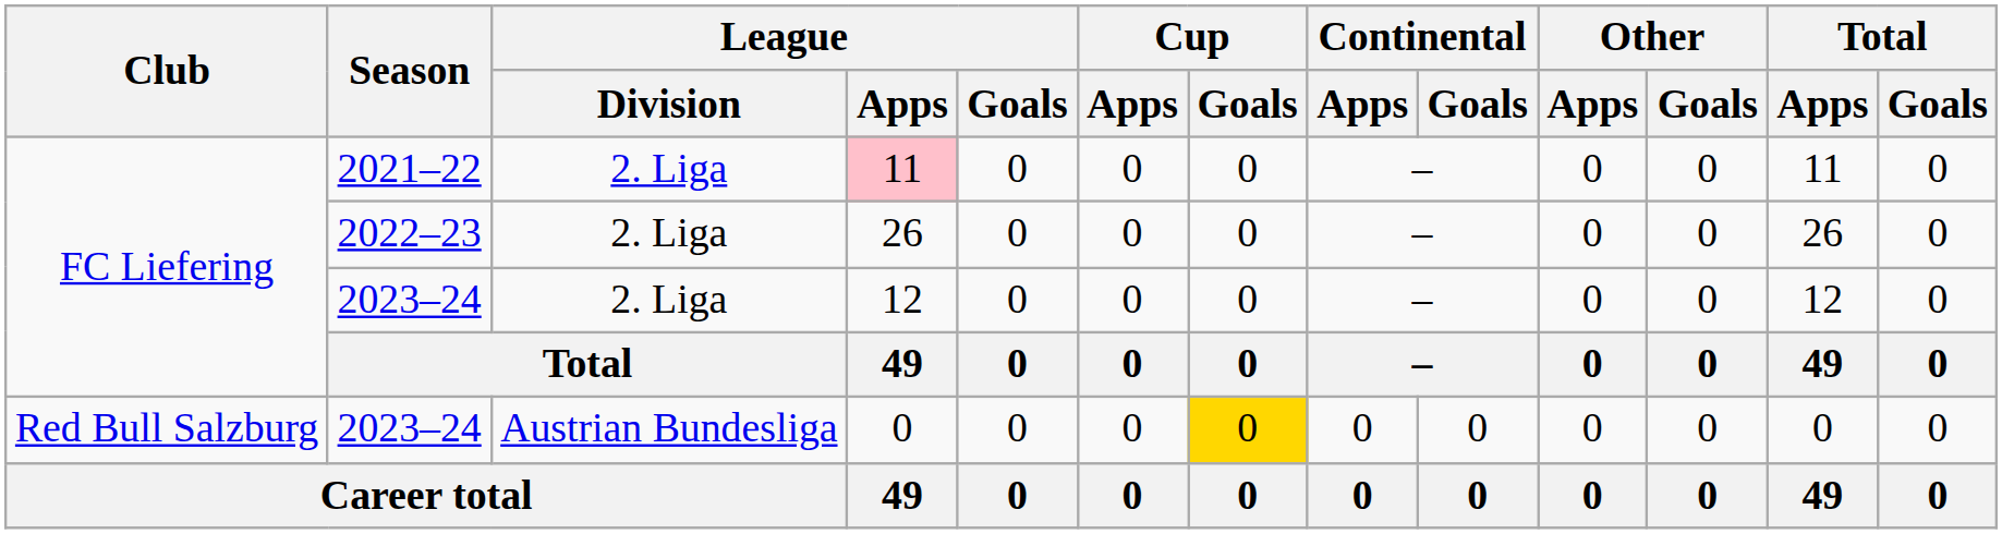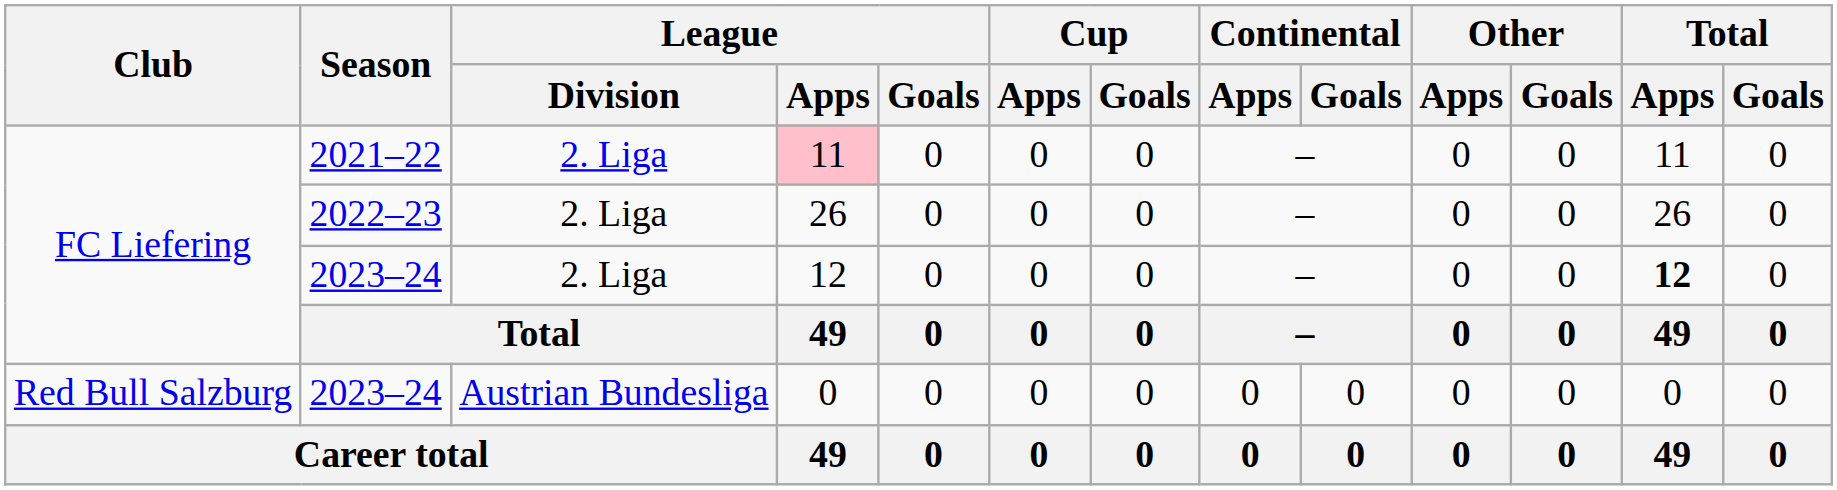row 5 | Total / Apps: normal -> bold
row 7 | Cup / Goals: gold background -> no background
